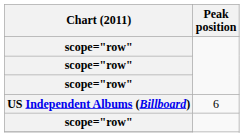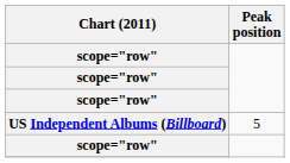US Independent Albums (Billboard) | Peak position: 6 -> 5
